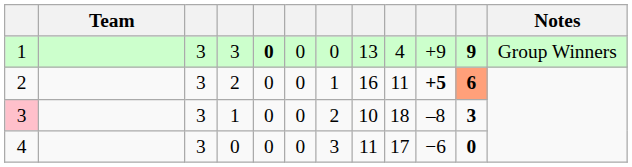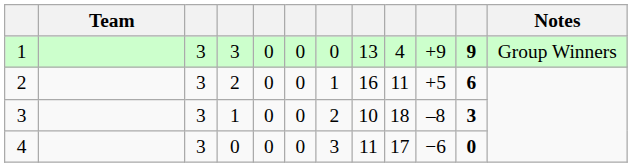row 2 | column 5: bold -> normal
row 3 | column 10: bold -> normal
row 3 | column 11: lightsalmon background -> no background
row 4 | column 1: pink background -> no background
